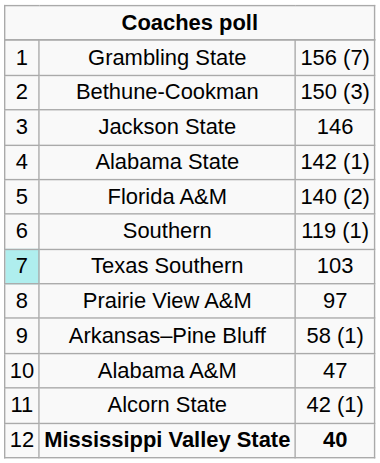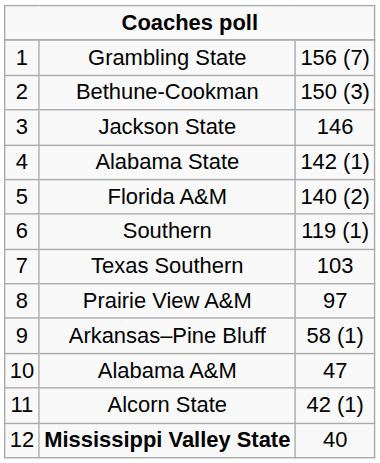Texas Southern | column 1: paleturquoise background -> no background
Mississippi Valley State | column 3: bold -> normal
